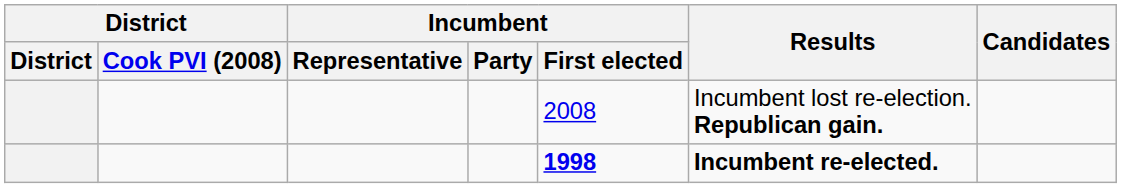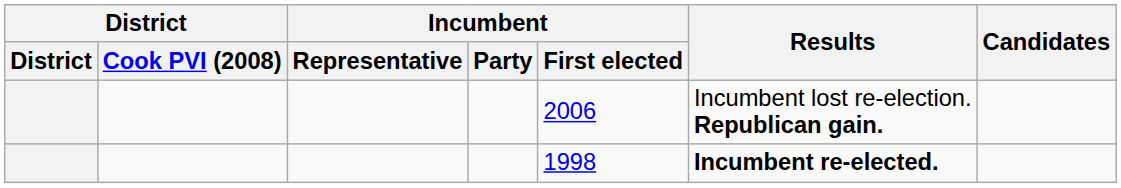row 3 | Incumbent / First elected: 2008 -> 2006
row 4 | Incumbent / First elected: bold -> normal
